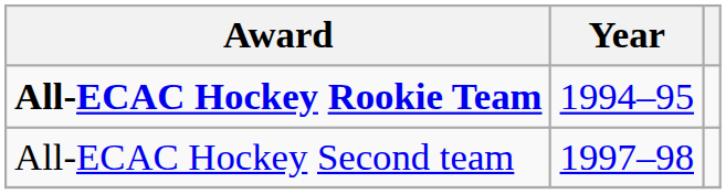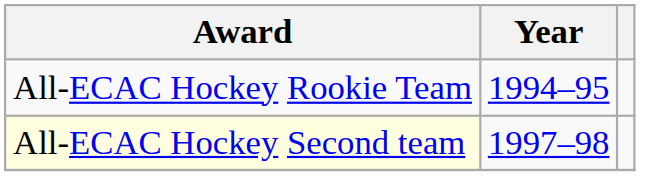row 2 | Award: bold -> normal
row 3 | Award: no background -> lightyellow background
